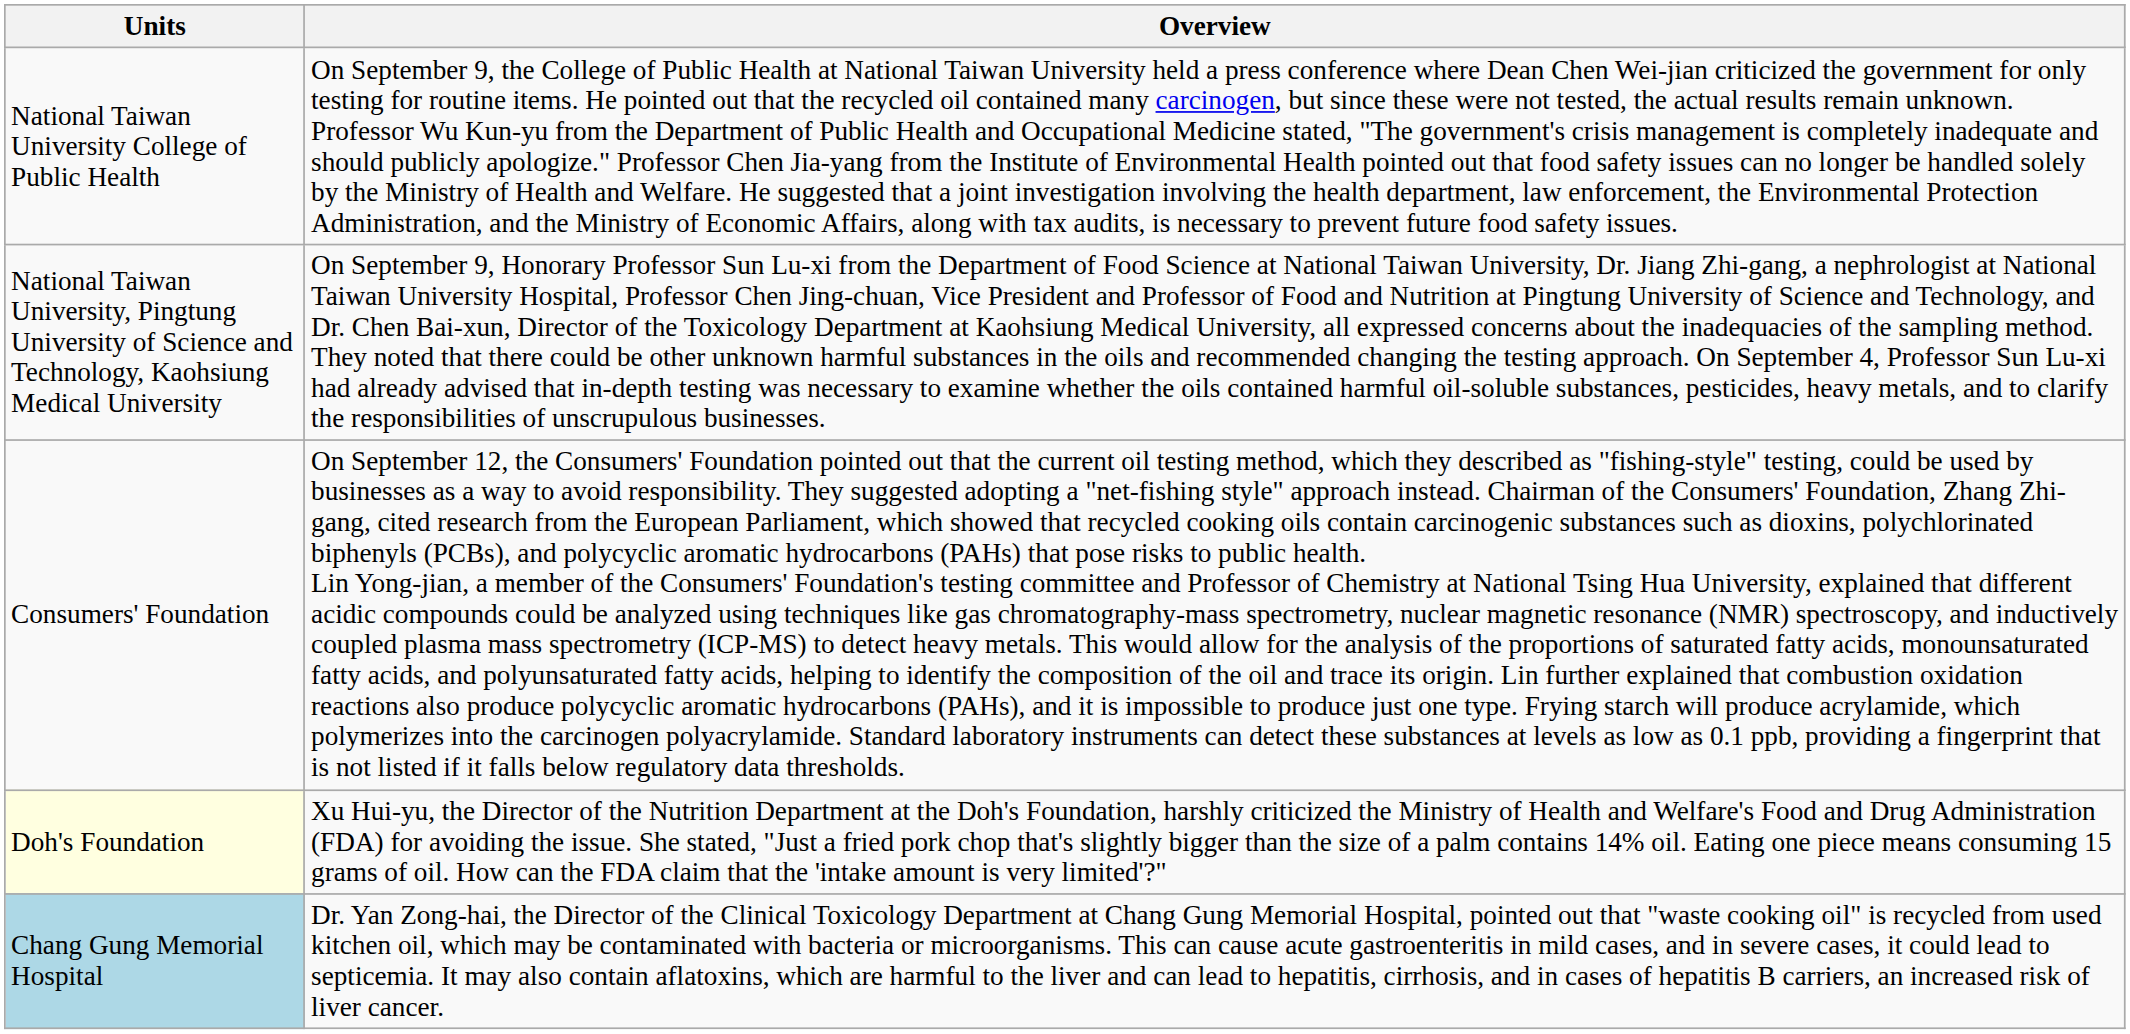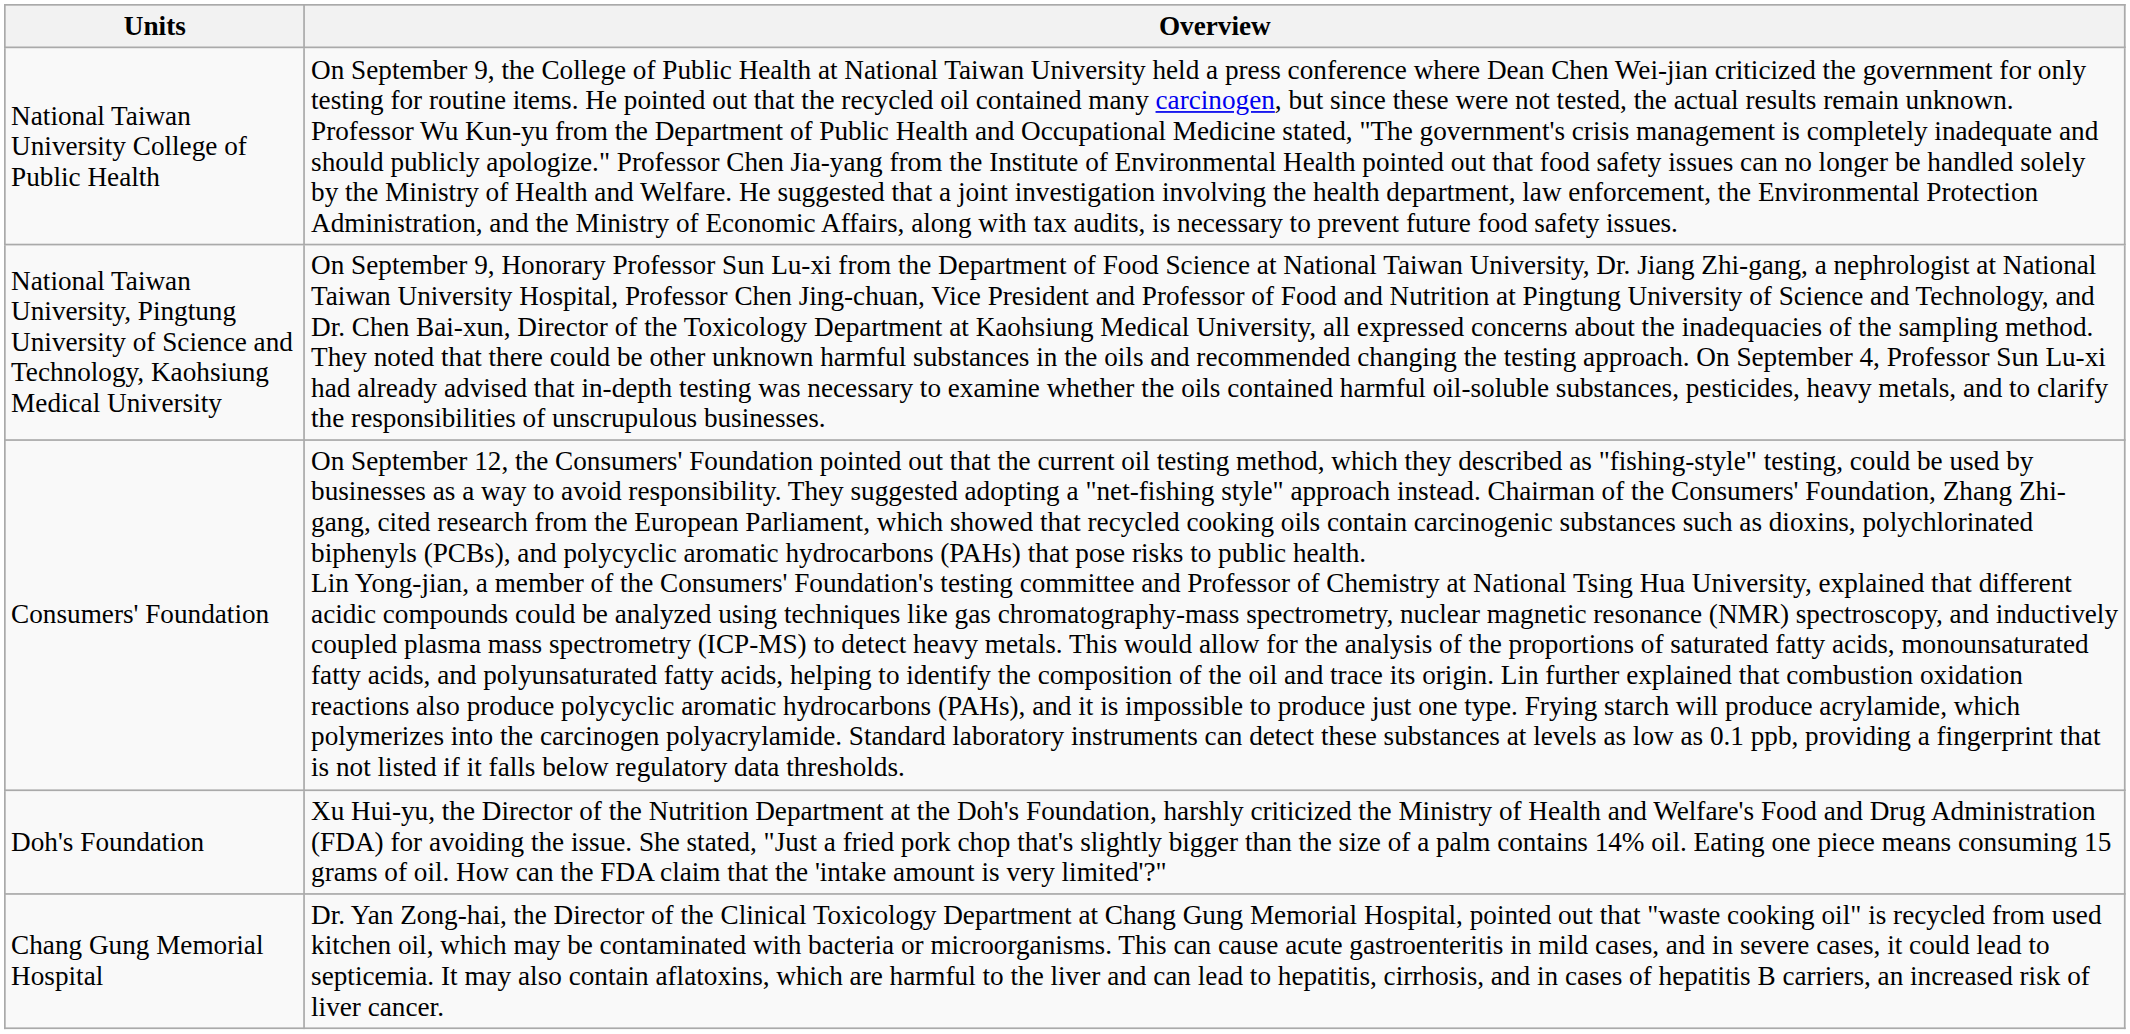Doh's Foundation | Units: lightyellow background -> no background
Chang Gung Memorial Hospital | Units: lightblue background -> no background
